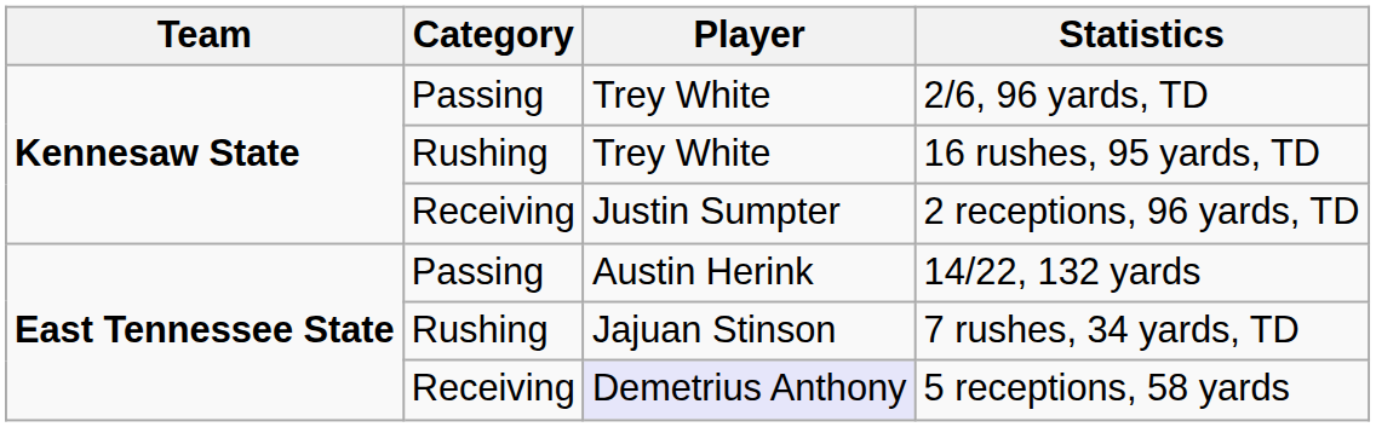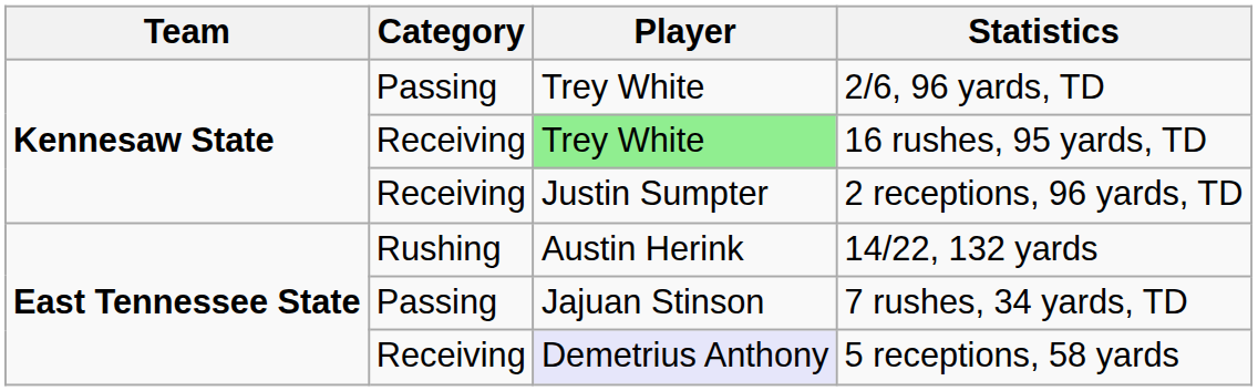16 rushes, 95 yards, TD | Category: Rushing -> Receiving
16 rushes, 95 yards, TD | Player: no background -> lightgreen background
14/22, 132 yards | Category: Passing -> Rushing
7 rushes, 34 yards, TD | Category: Rushing -> Passing
